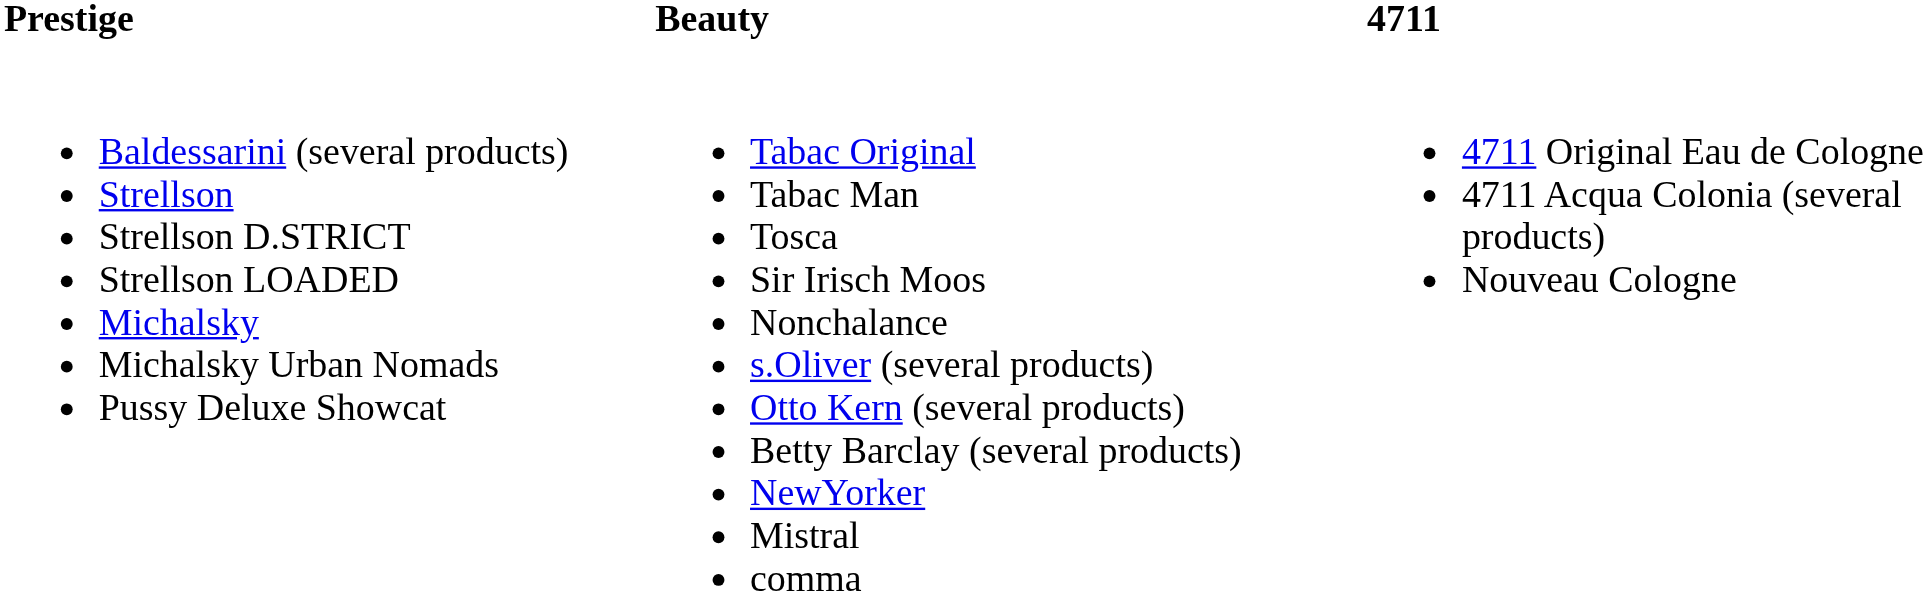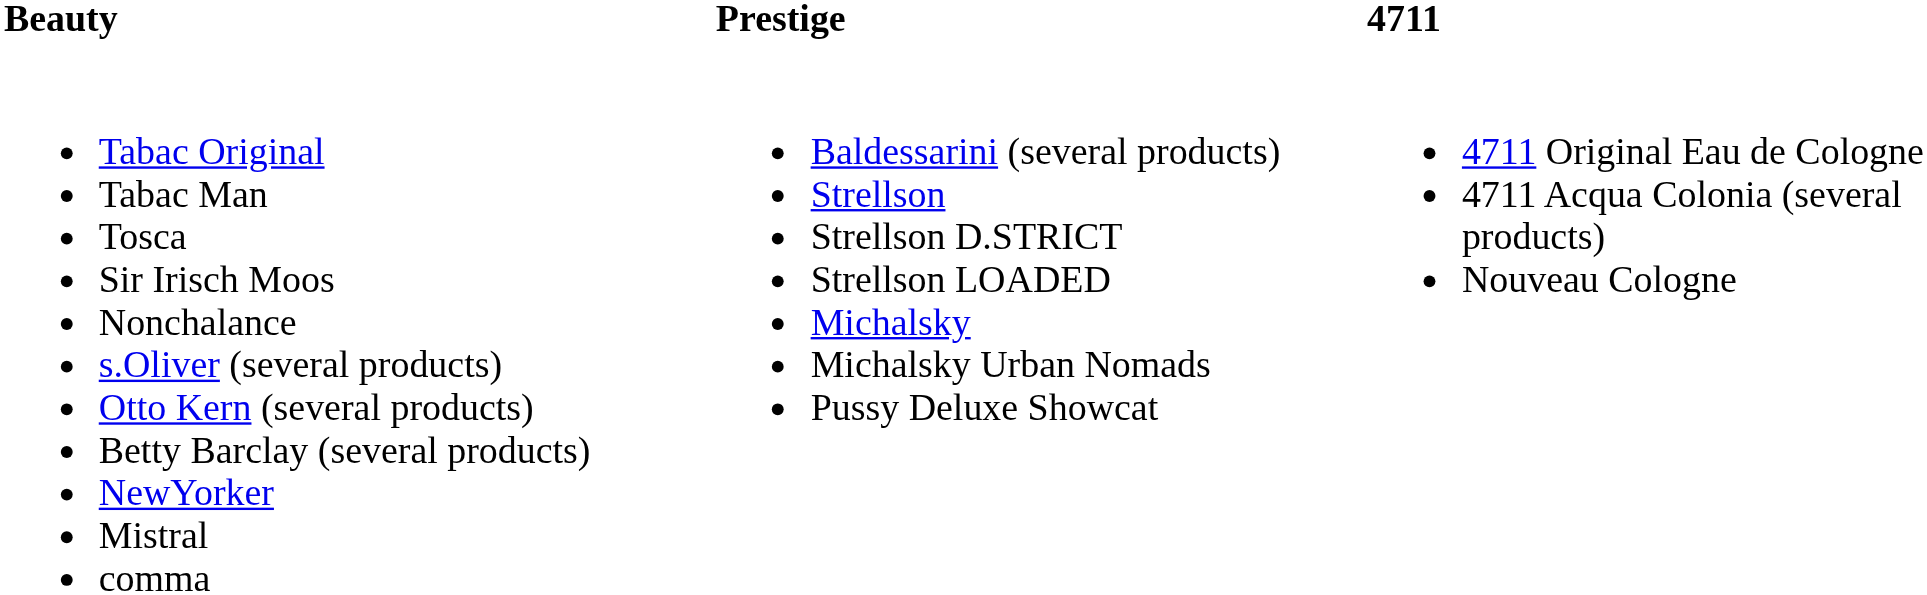columns swapped: Beauty <-> Prestige
